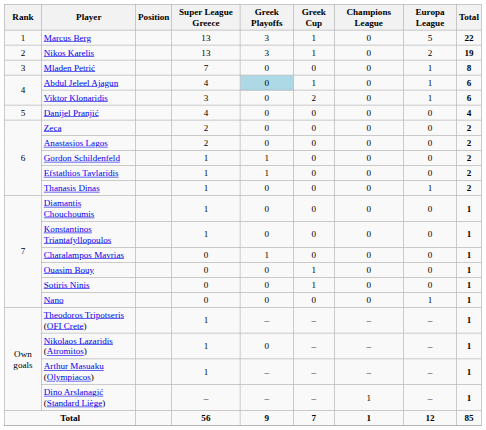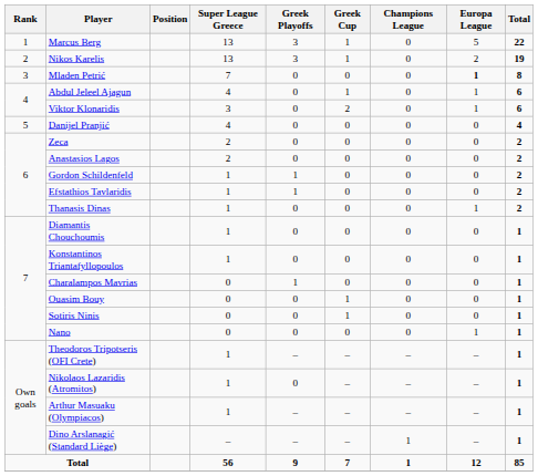Mladen Petrić | Europa League: normal -> bold
Abdul Jeleel Ajagun | Greek Playoffs: lightblue background -> no background
